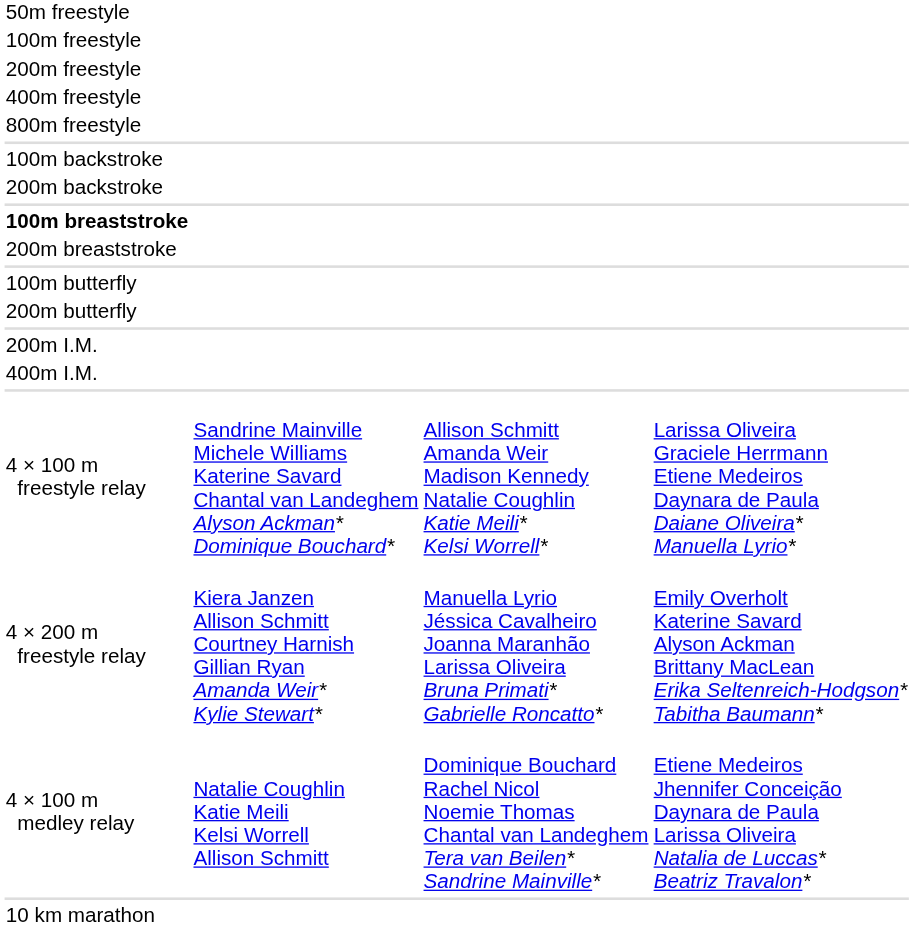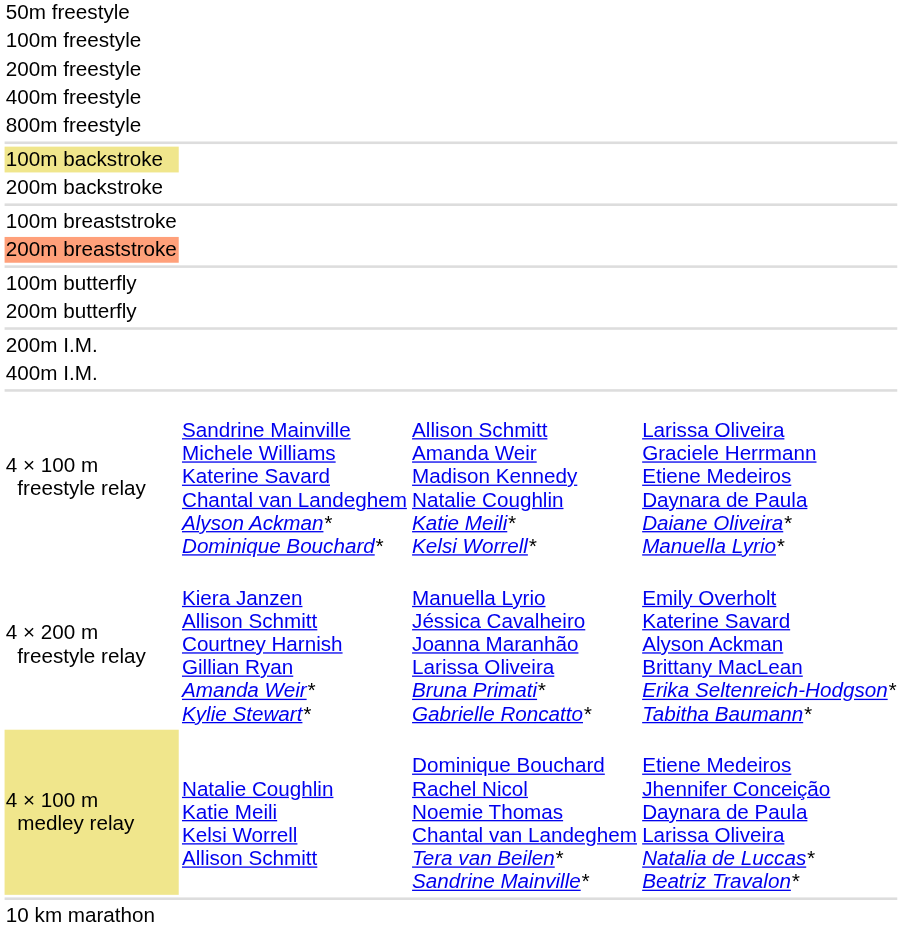100m backstroke | column 1: no background -> khaki background
100m breaststroke | column 1: bold -> normal
200m breaststroke | column 1: no background -> lightsalmon background
4 × 100 m medley relay | column 1: no background -> khaki background
